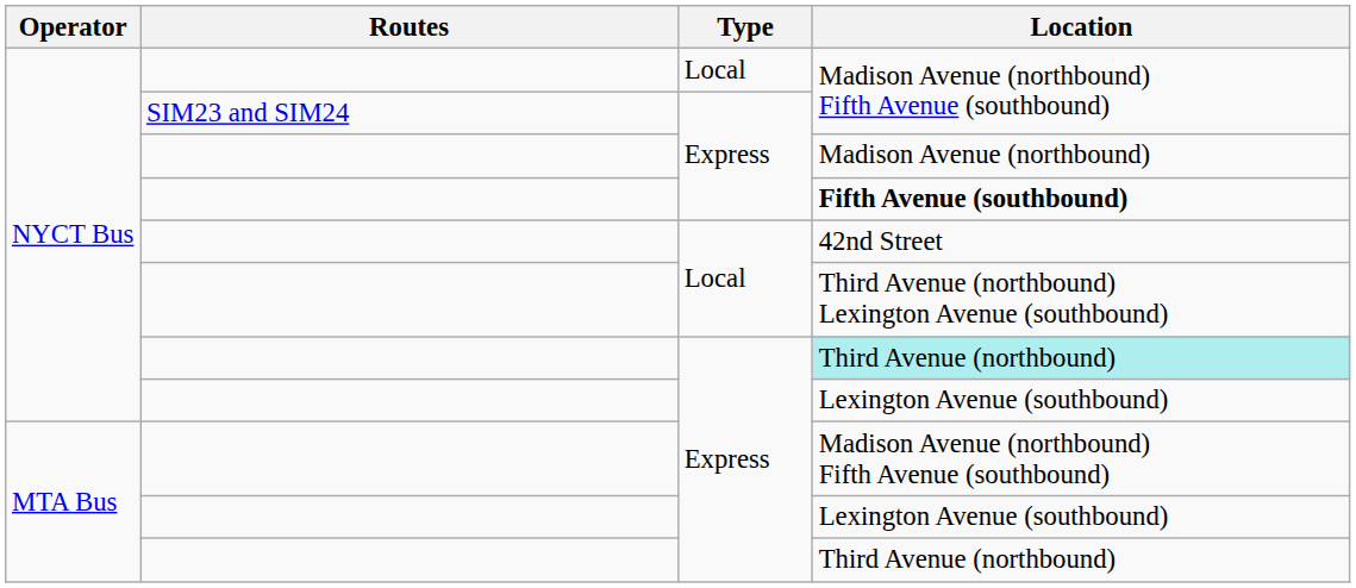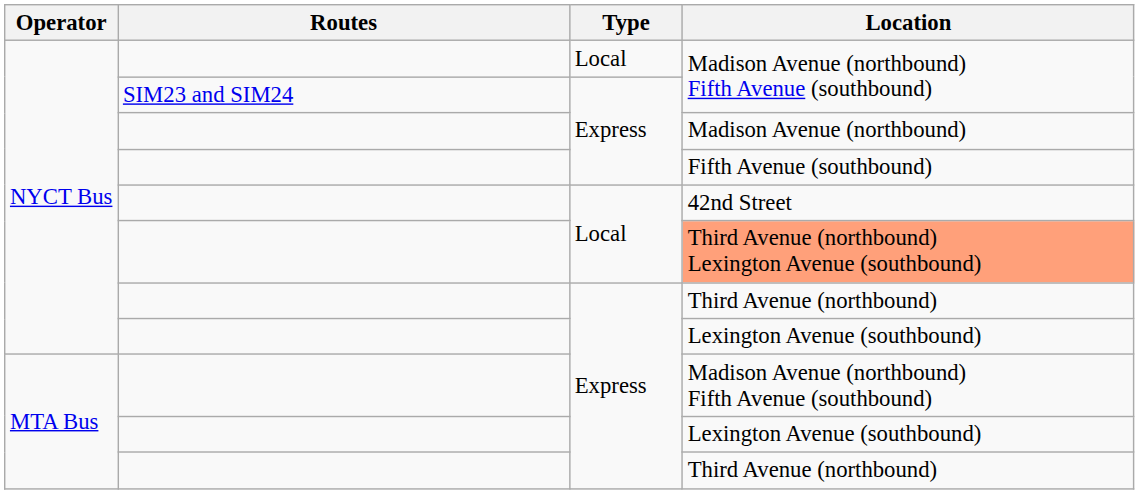Fifth Avenue (southbound) | Location: bold -> normal
Third Avenue (northbound) Lexington Avenue (southbound) | Location: no background -> lightsalmon background
NYCT Bus / Third Avenue (northbound) | Location: paleturquoise background -> no background
